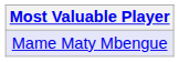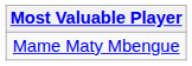row 2 | column 1: lavender background -> no background
